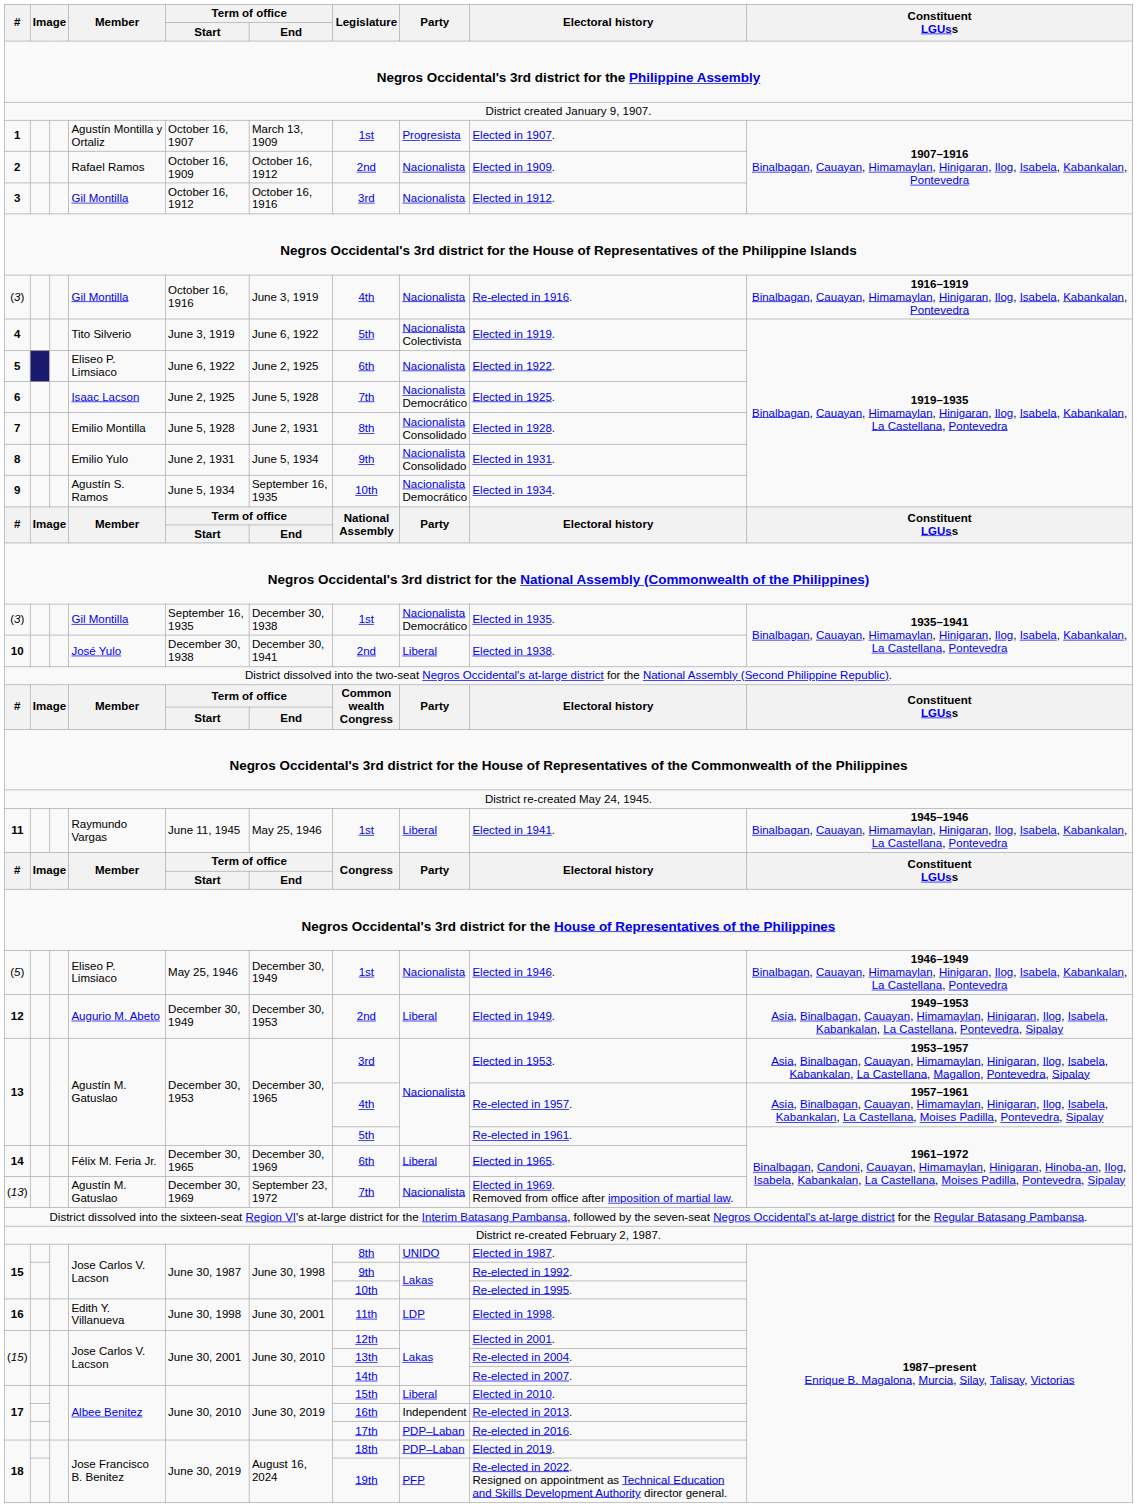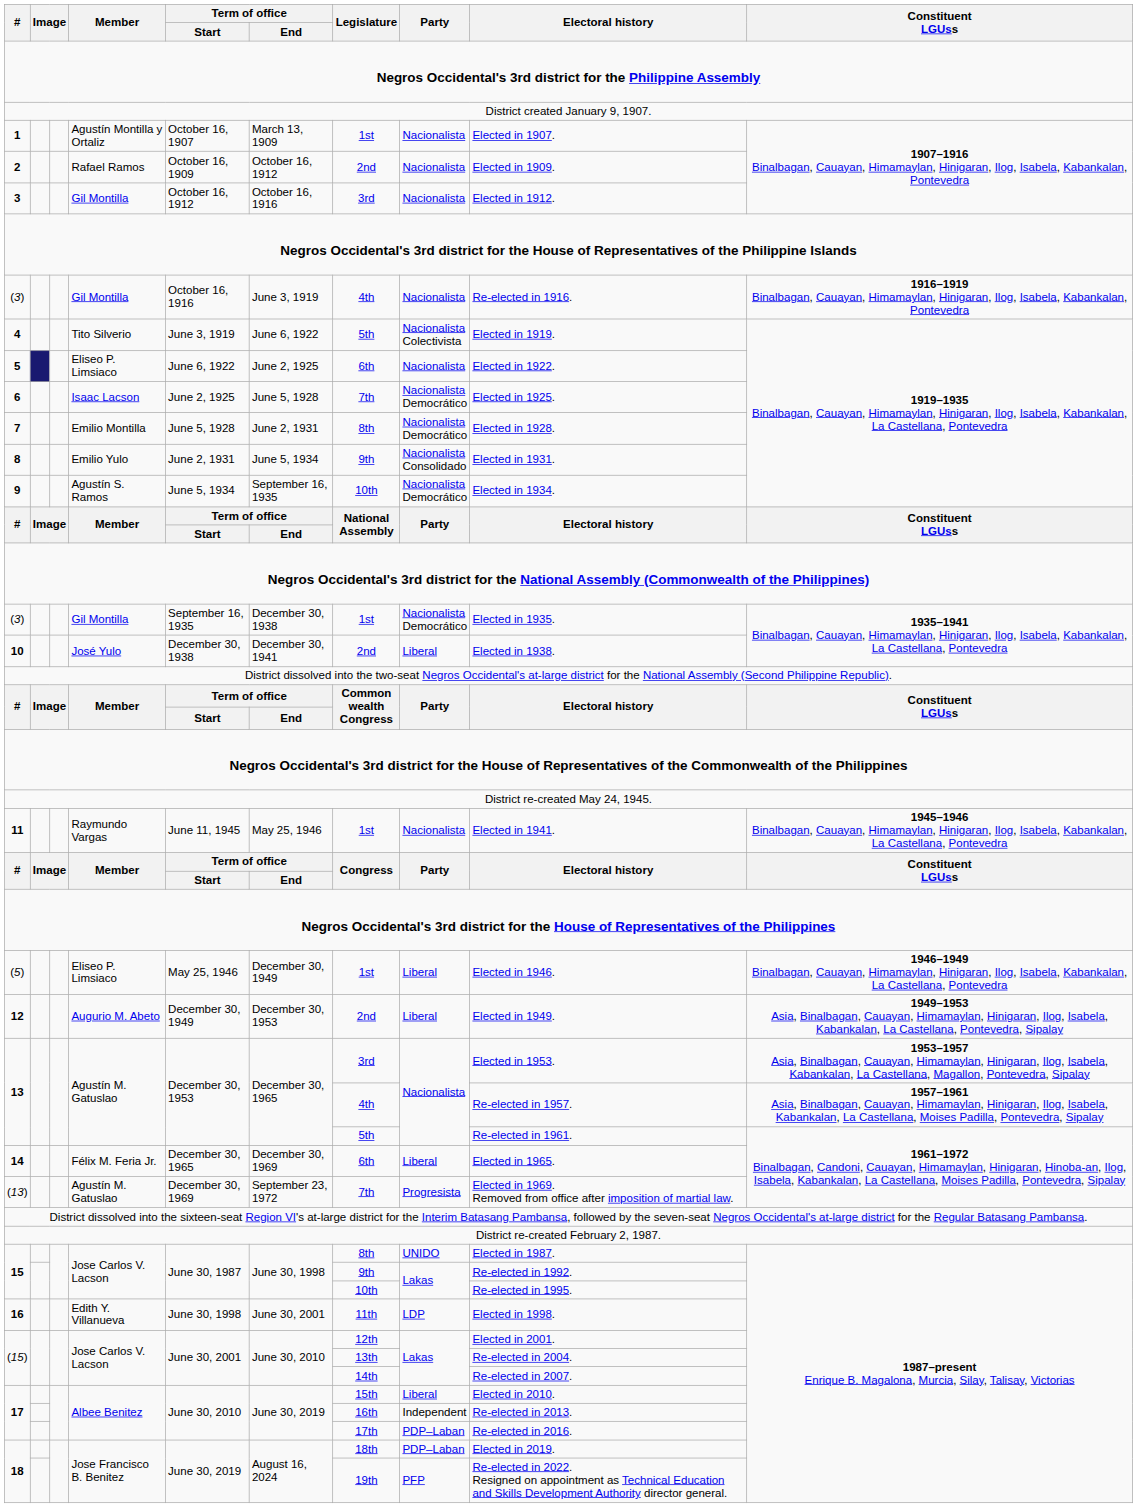1 | Party: Progresista -> Nacionalista
7 | Party: Nacionalista Consolidado -> Nacionalista Democrático
11 | Party: Liberal -> Nacionalista
(5) | Party: Nacionalista -> Liberal
(13) | Party: Nacionalista -> Progresista
